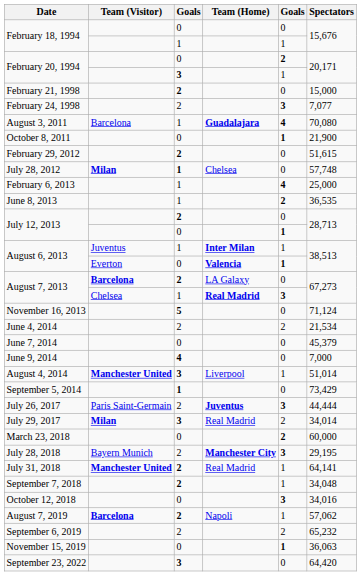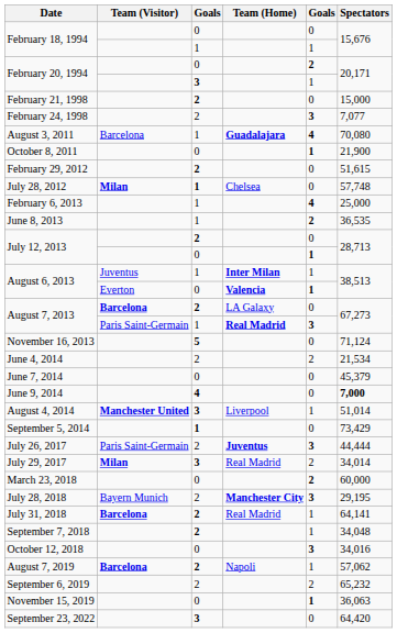August 7, 2013 / 1 | Team (Visitor): Chelsea -> Paris Saint-Germain
June 9, 2014 | Spectators: normal -> bold
July 31, 2018 | Team (Visitor): Manchester United -> Barcelona
